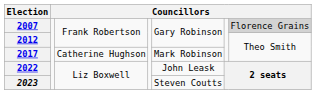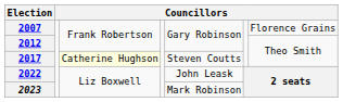2007 | column 7: lightgrey background -> no background
2017 | column 3: no background -> lightyellow background
2017 | column 5: Mark Robinson -> Steven Coutts
2023 | column 5: Steven Coutts -> Mark Robinson
